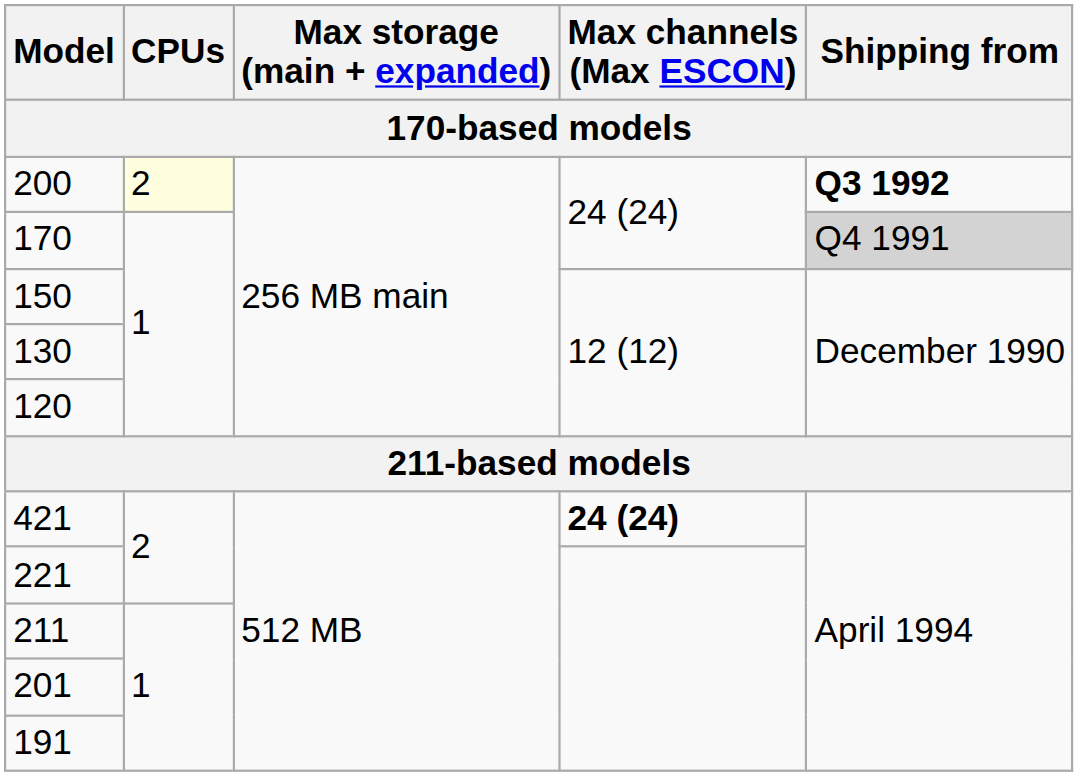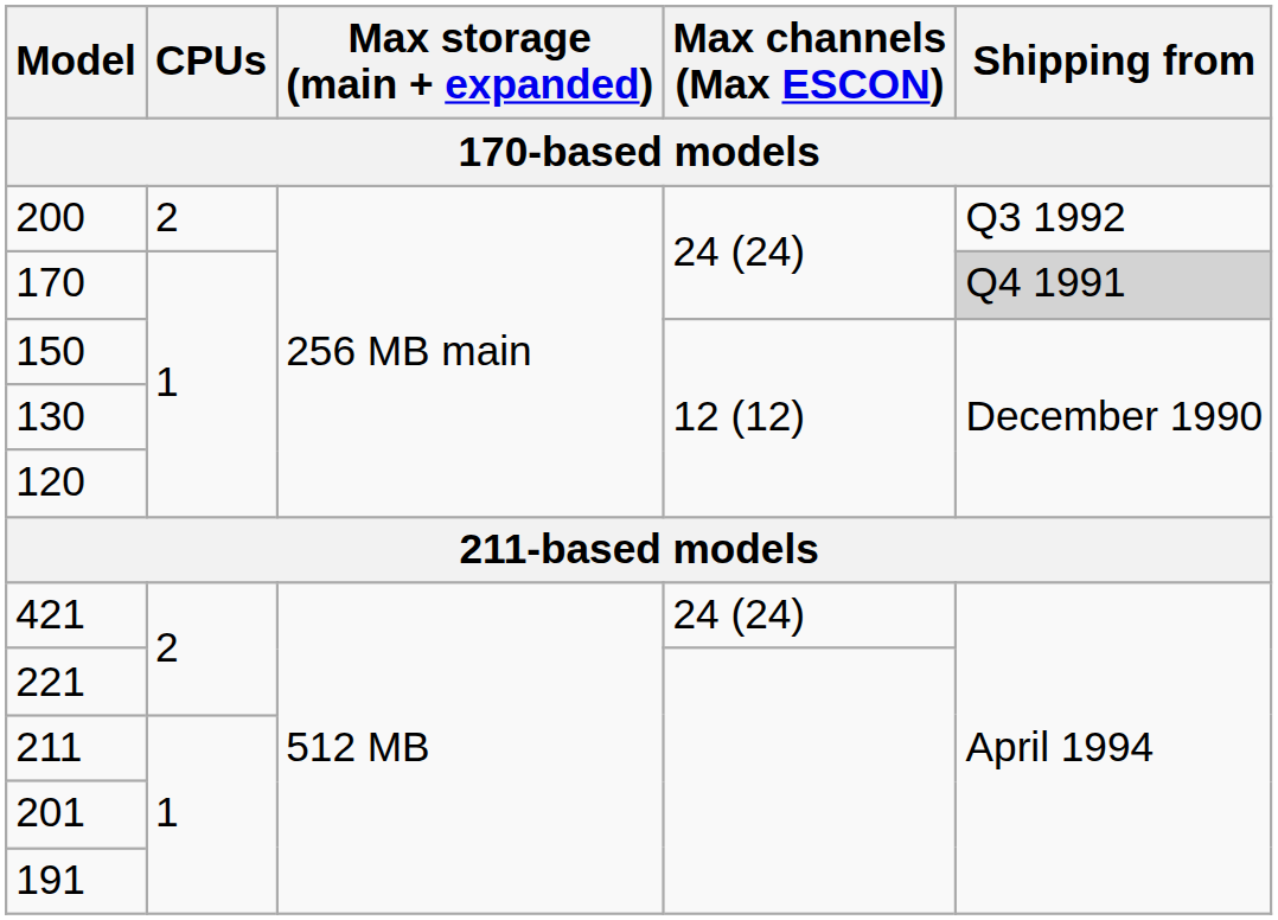200 | CPUs: lightyellow background -> no background
200 | Shipping from: bold -> normal
421 | Max channels (Max ESCON): bold -> normal
